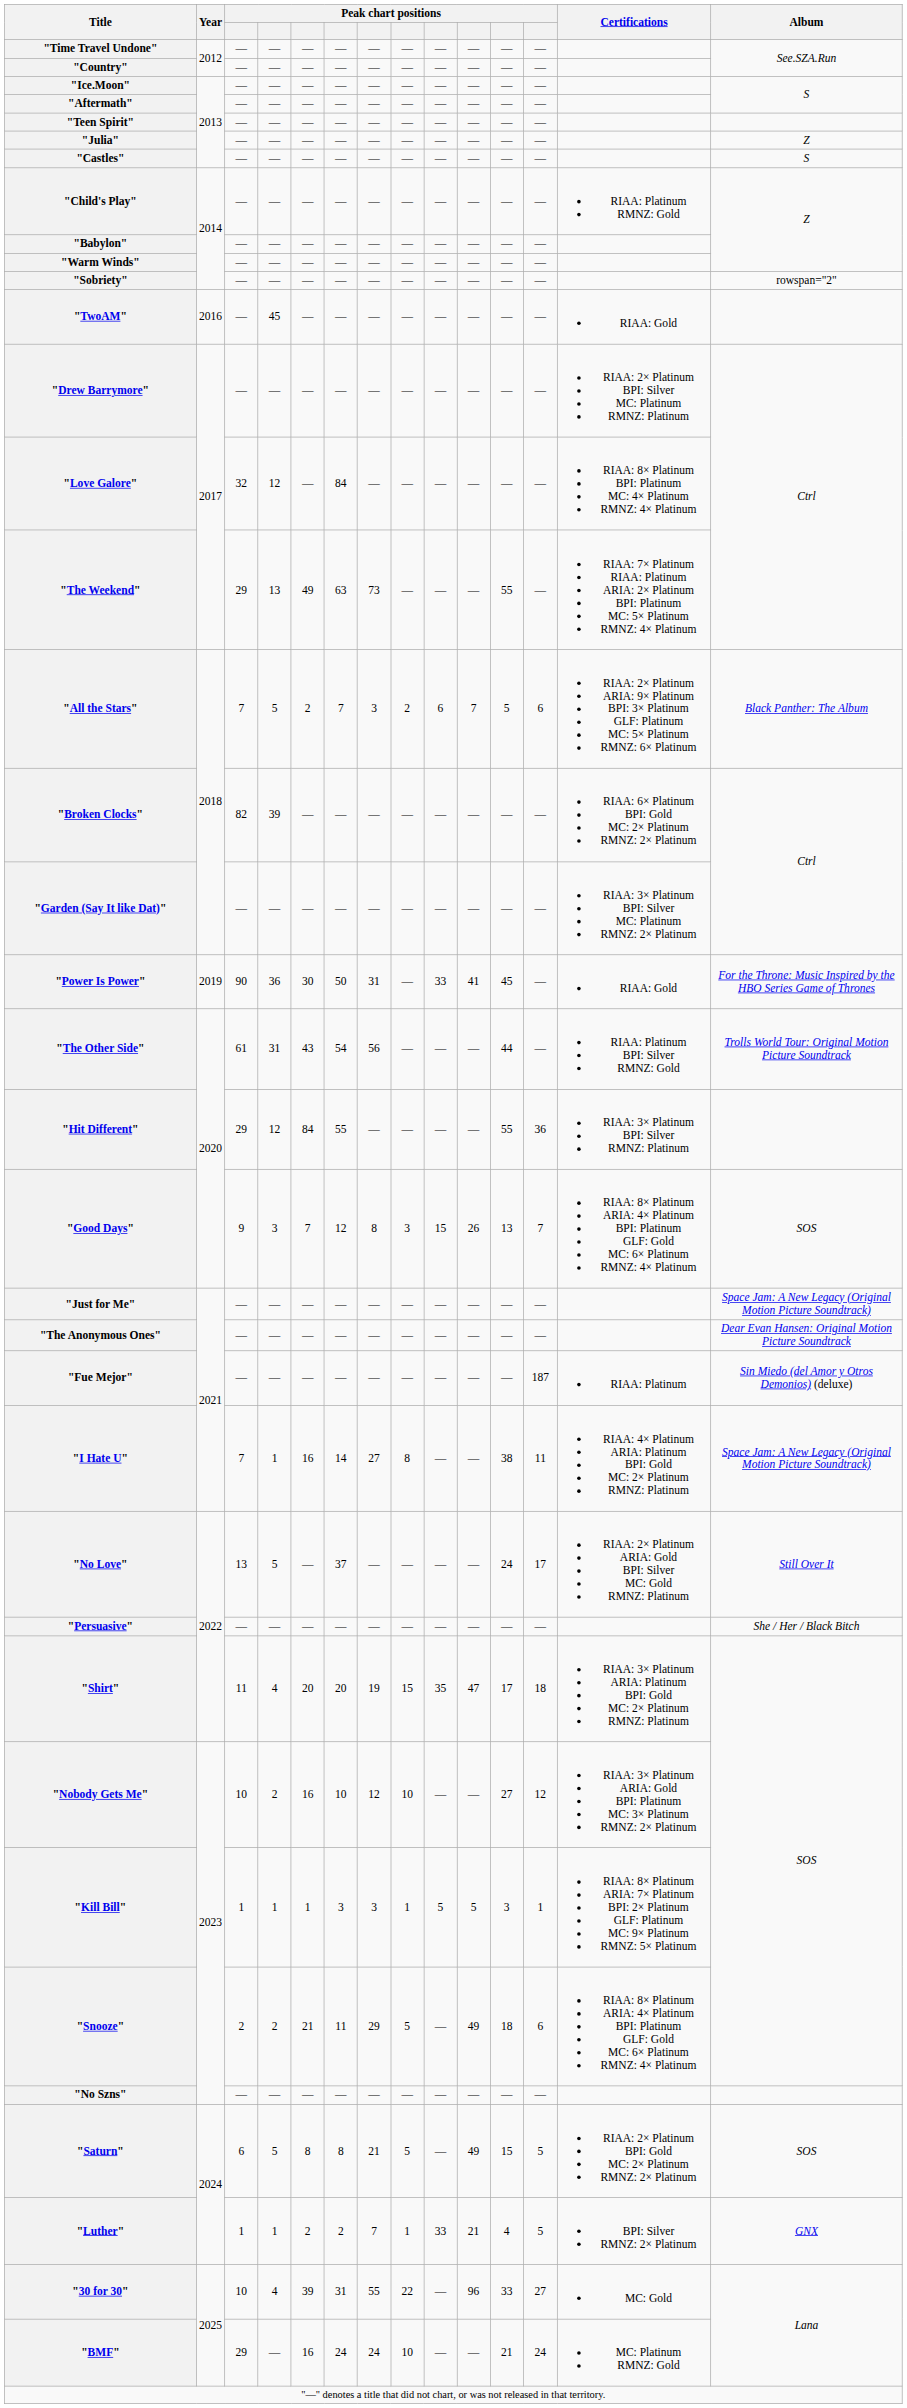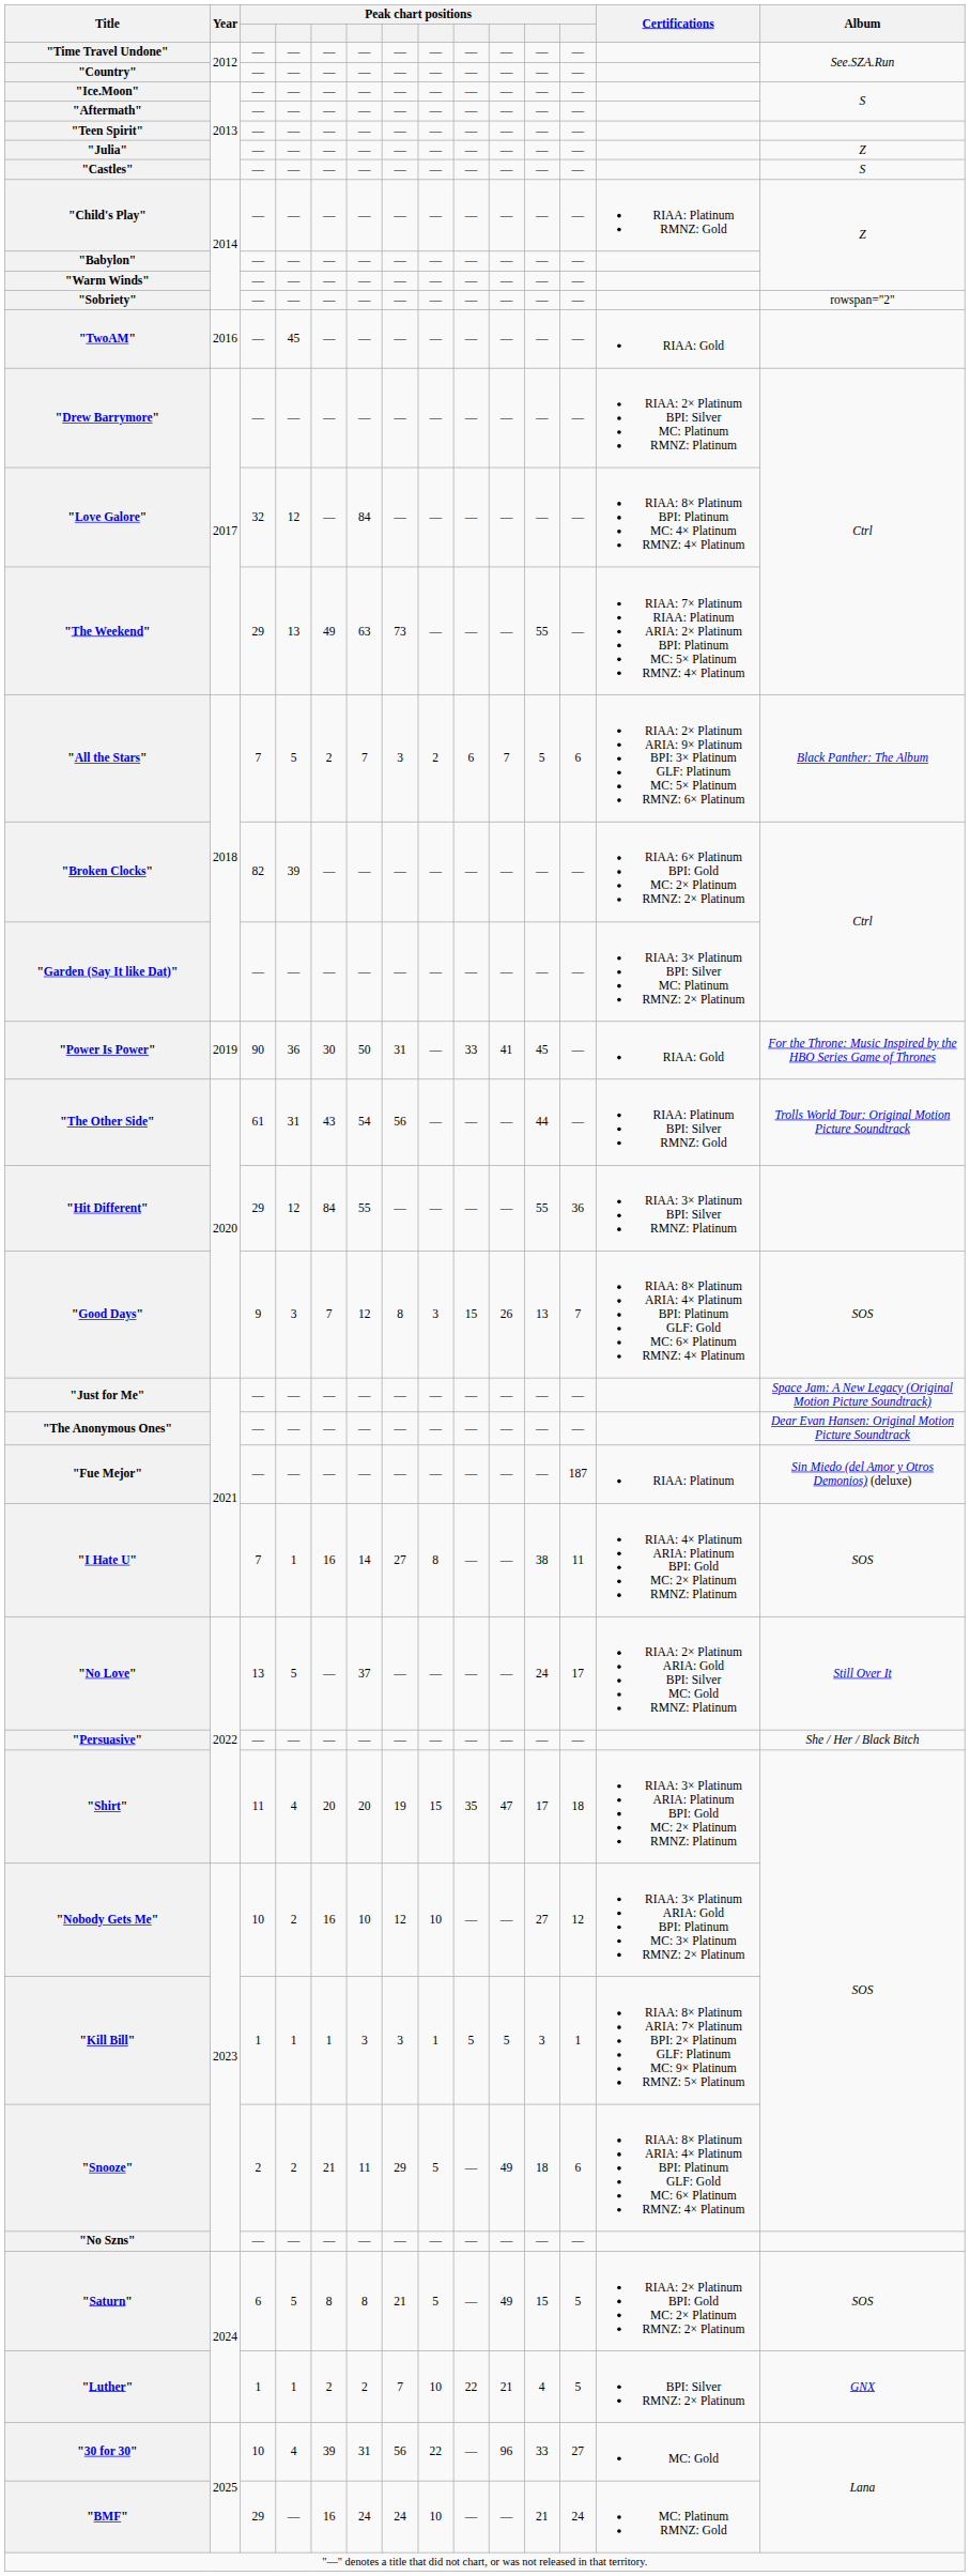"I Hate U" | Album: Space Jam: A New Legacy (Original Motion Picture Soundtrack) -> SOS
"Luther" | column 8: 1 -> 10
"Luther" | column 9: 33 -> 22
"30 for 30" | column 7: 55 -> 56
